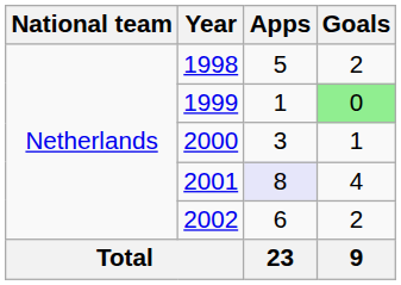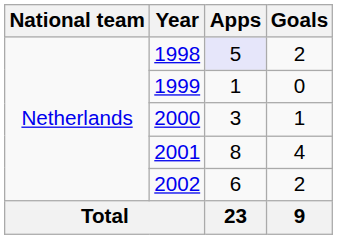1998 | Apps: no background -> lavender background
1999 | Goals: lightgreen background -> no background
2001 | Apps: lavender background -> no background
